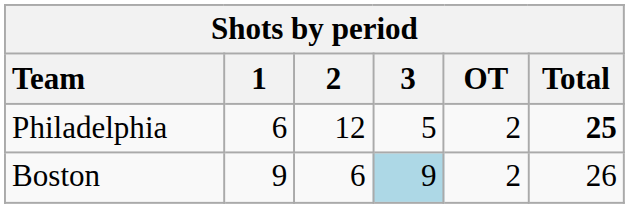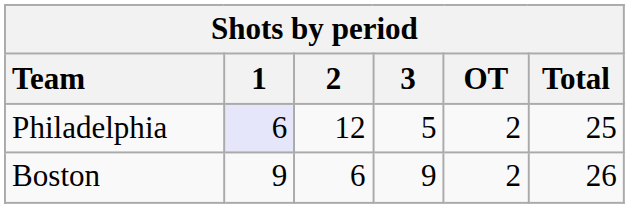Philadelphia | 1: no background -> lavender background
Philadelphia | Total: bold -> normal
Boston | 3: lightblue background -> no background
